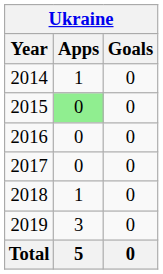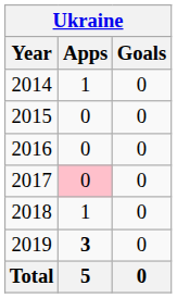2015 | Apps: lightgreen background -> no background
2017 | Apps: no background -> pink background
2019 | Apps: normal -> bold
